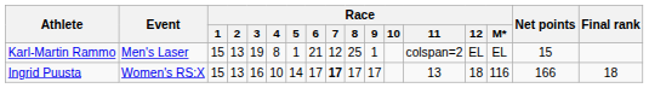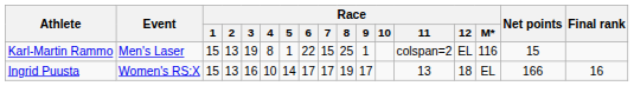Karl-Martin Rammo | Race / 6: 21 -> 22
Karl-Martin Rammo | Race / 7: 12 -> 15
Karl-Martin Rammo | Race / M*: EL -> 116
Ingrid Puusta | Race / 7: bold -> normal
Ingrid Puusta | Race / 8: 17 -> 19
Ingrid Puusta | Race / M*: 116 -> EL
Ingrid Puusta | Final rank: 18 -> 16
